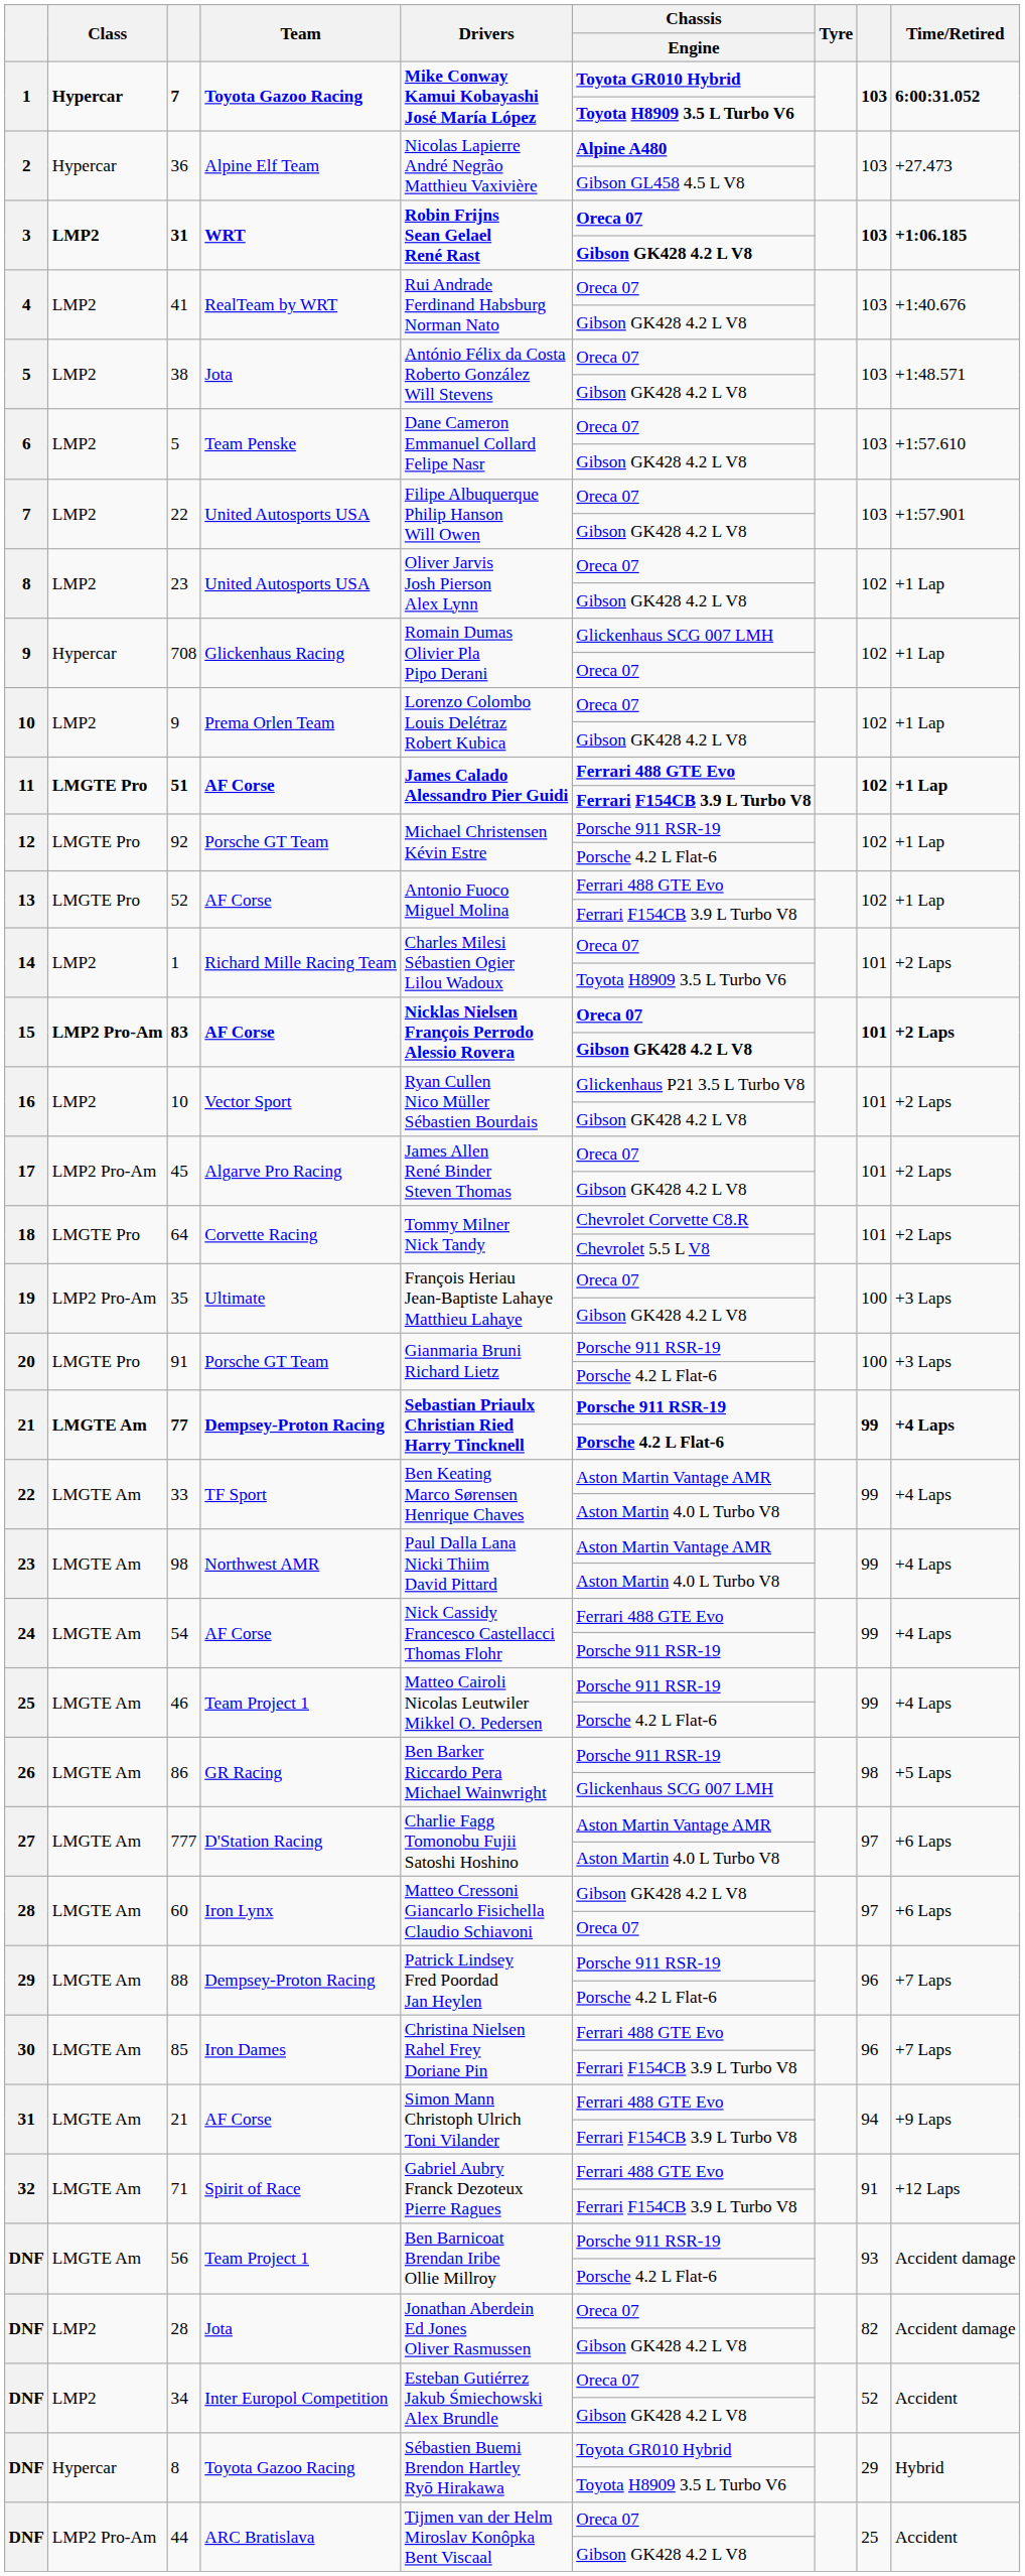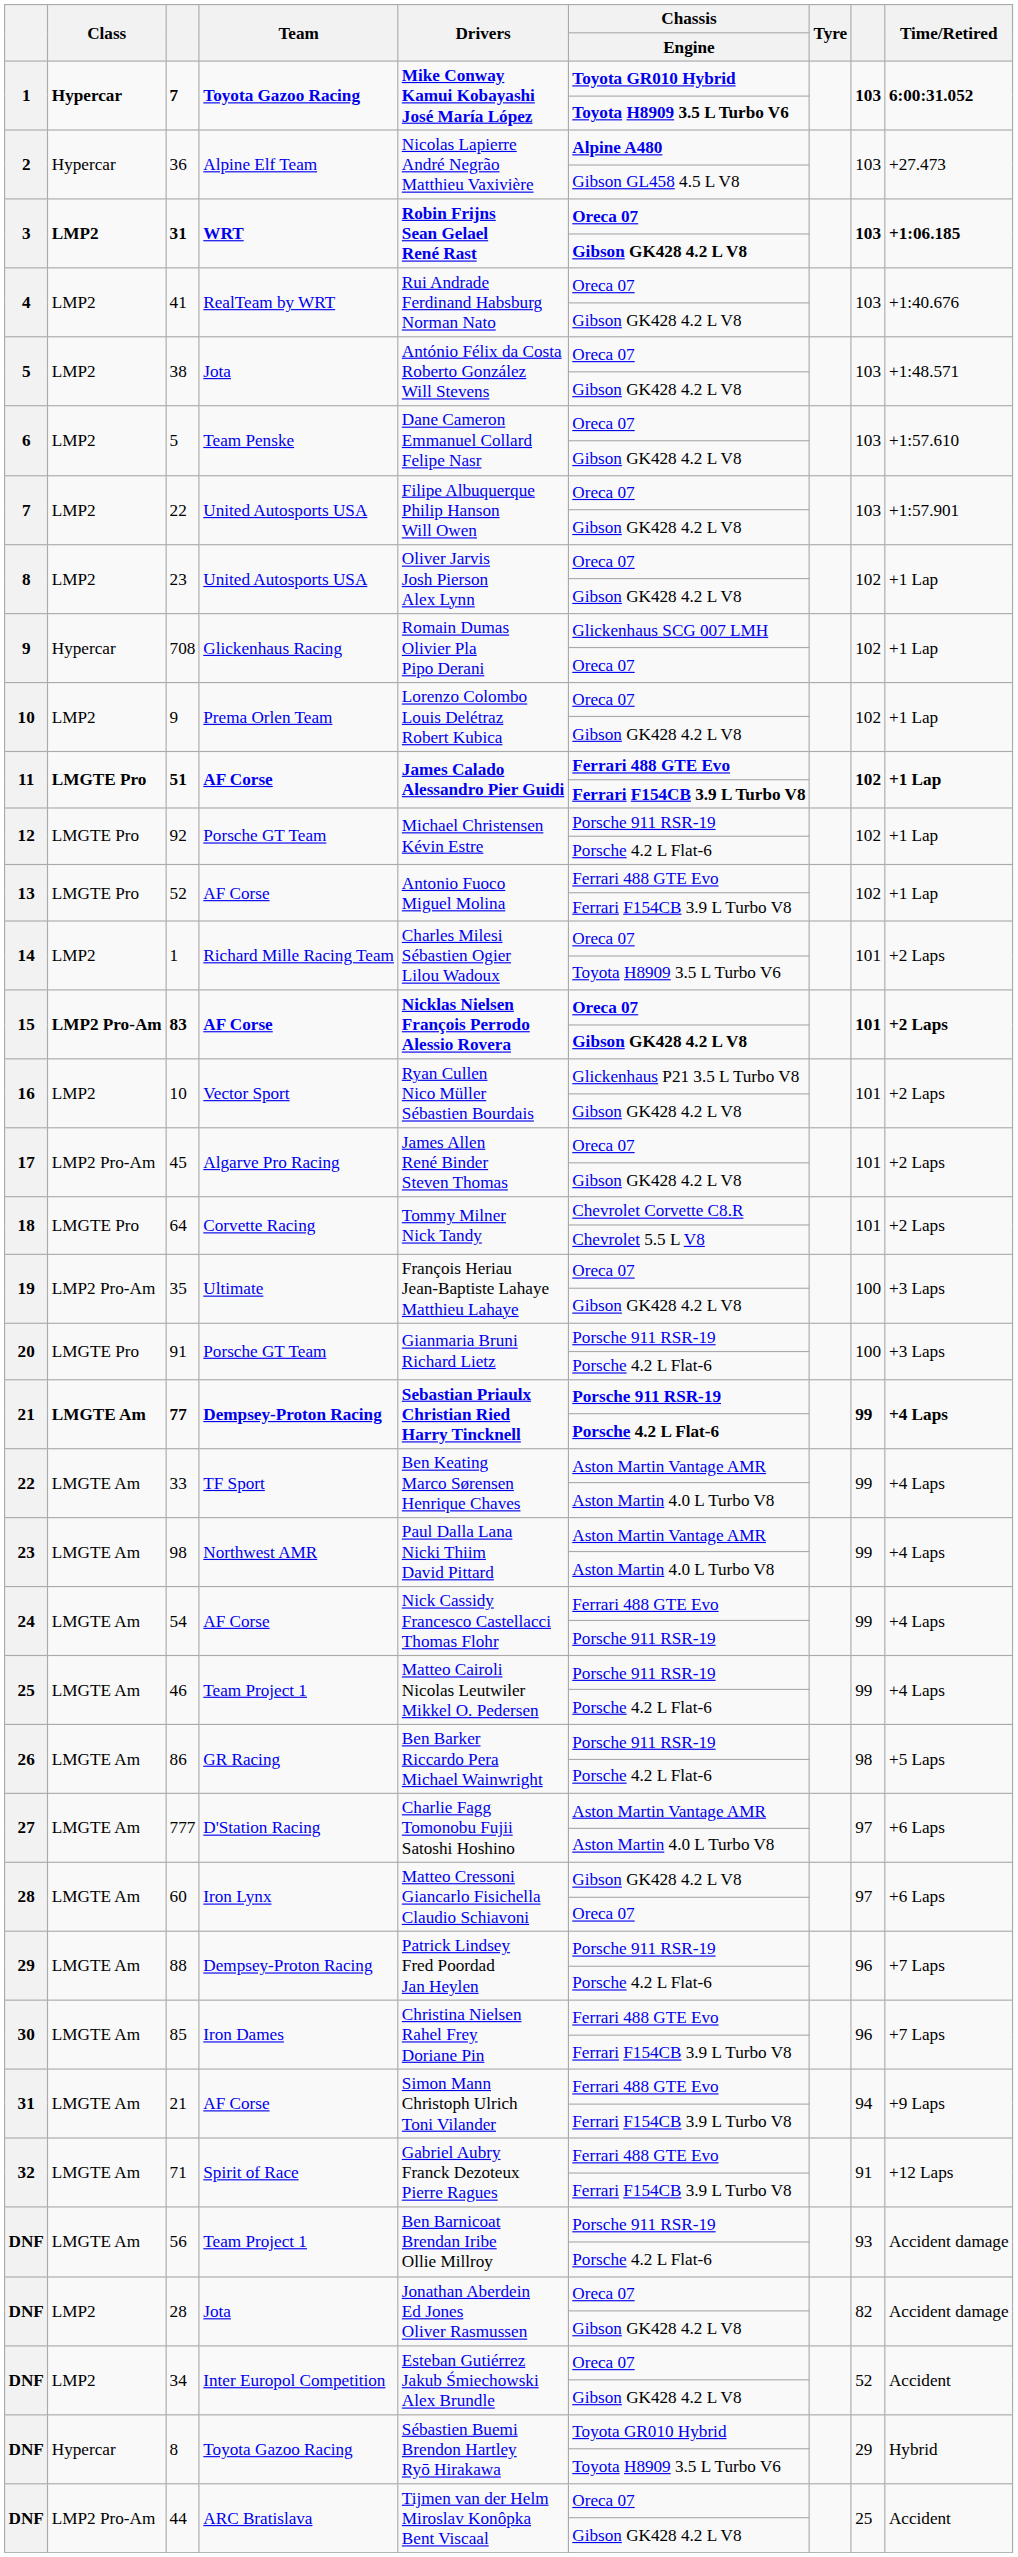row 54 | Chassis / Engine: Glickenhaus SCG 007 LMH -> Porsche 4.2 L Flat-6
